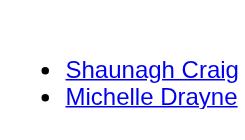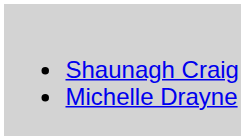row 1 | column 1: no background -> lightgrey background
